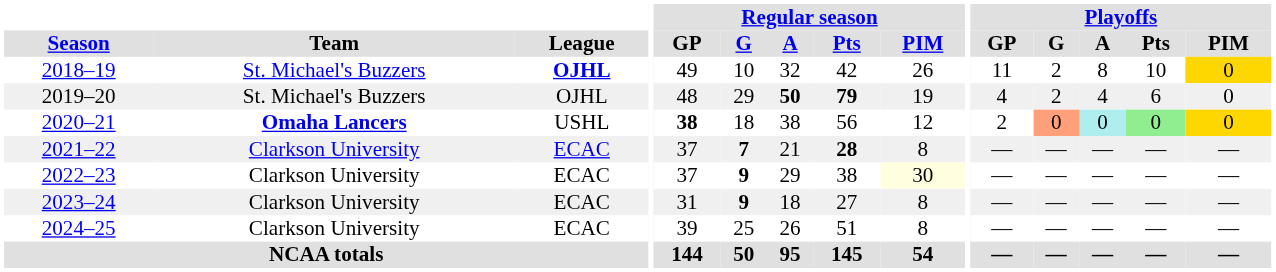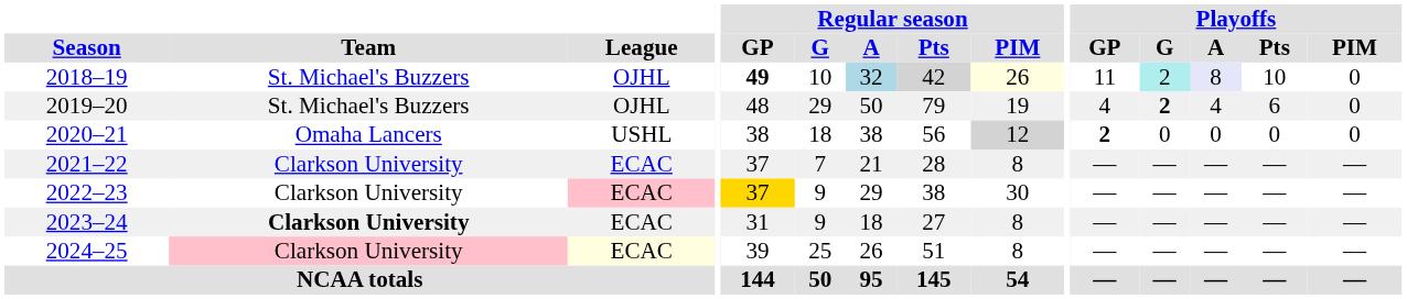2018–19 | League: bold -> normal
2018–19 | Regular season / GP: normal -> bold
2018–19 | Regular season / A: no background -> lightblue background
2018–19 | Regular season / Pts: no background -> lightgrey background
2018–19 | Regular season / PIM: no background -> lightyellow background
2018–19 | Playoffs / G: no background -> paleturquoise background
2018–19 | Playoffs / A: no background -> lavender background
2018–19 | Playoffs / PIM: gold background -> no background
2019–20 | Regular season / A: bold -> normal
2019–20 | Regular season / Pts: bold -> normal
2019–20 | Playoffs / G: normal -> bold
2020–21 | Team: bold -> normal
2020–21 | Regular season / GP: bold -> normal
2020–21 | Regular season / PIM: no background -> lightgrey background
2020–21 | Playoffs / GP: normal -> bold
2020–21 | Playoffs / G: lightsalmon background -> no background
2020–21 | Playoffs / A: paleturquoise background -> no background
2020–21 | Playoffs / Pts: lightgreen background -> no background
2020–21 | Playoffs / PIM: gold background -> no background
2021–22 | Regular season / G: bold -> normal
2021–22 | Regular season / Pts: bold -> normal
2022–23 | League: no background -> pink background
2022–23 | Regular season / GP: no background -> gold background
2022–23 | Regular season / G: bold -> normal
2022–23 | Regular season / PIM: lightyellow background -> no background
2023–24 | Team: normal -> bold
2023–24 | Regular season / G: bold -> normal
2024–25 | Team: no background -> pink background
2024–25 | League: no background -> lightyellow background
